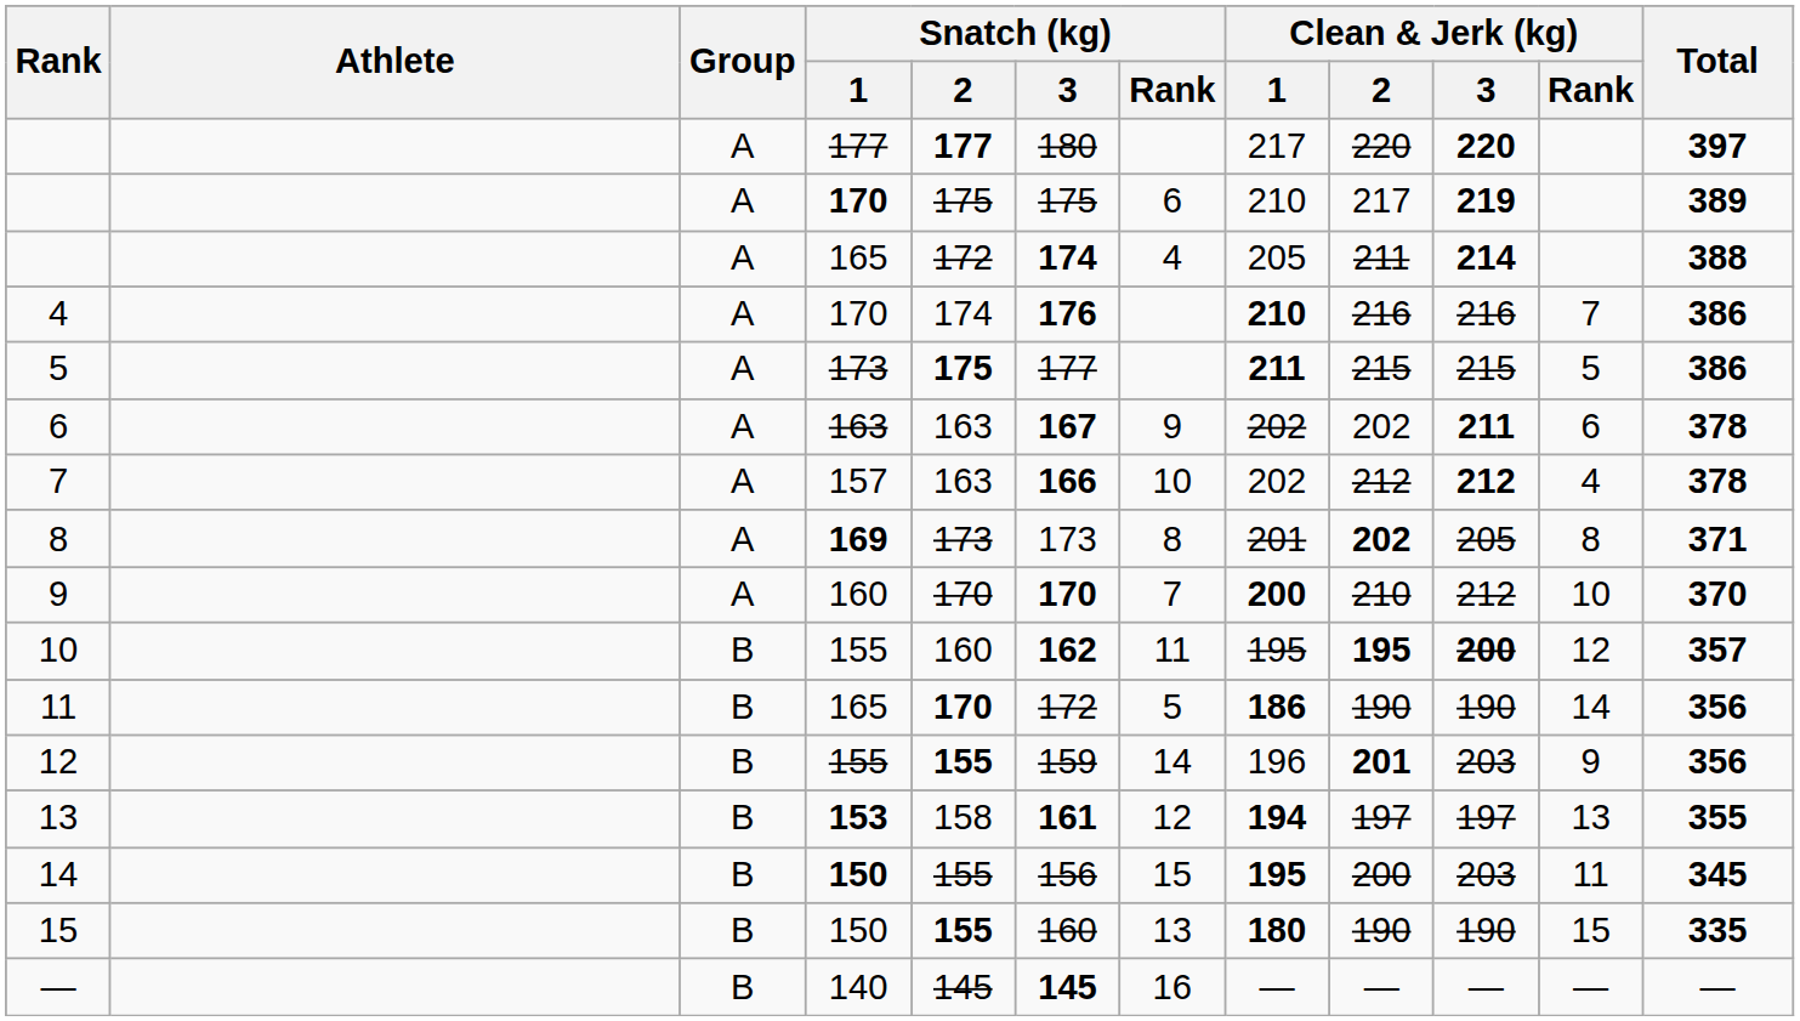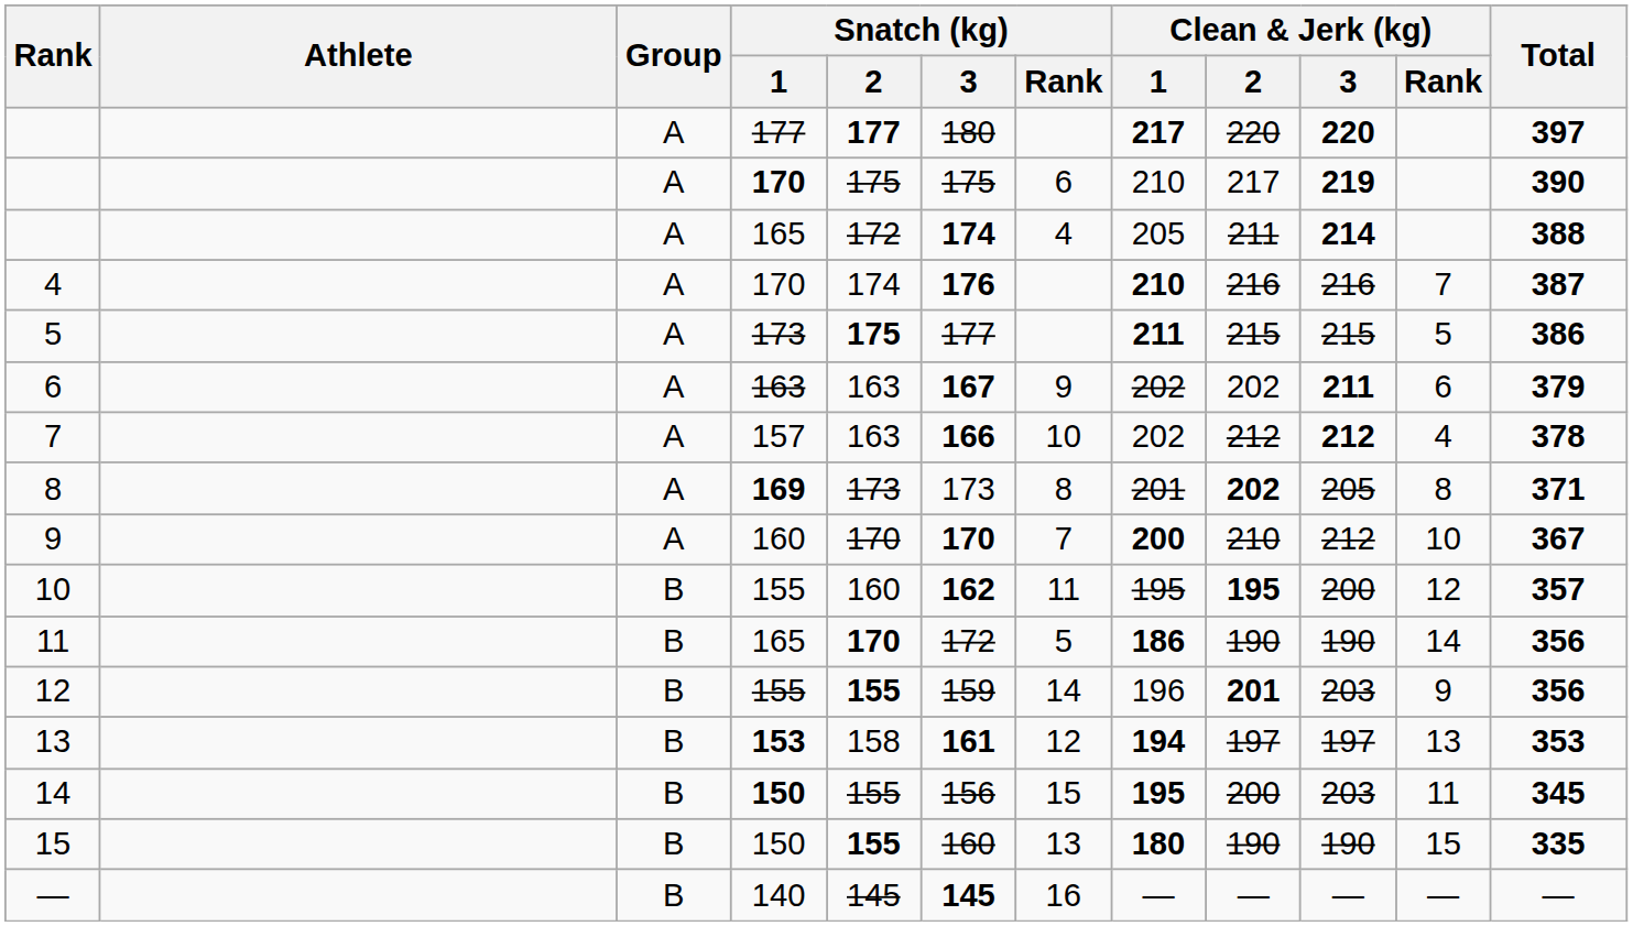row 3 | Clean & Jerk (kg) / 1: normal -> bold
row 4 | Total: 389 -> 390
row 6 | Total: 386 -> 387
row 8 | Total: 378 -> 379
row 11 | Total: 370 -> 367
row 12 | Clean & Jerk (kg) / 3: bold -> normal
row 15 | Total: 355 -> 353
